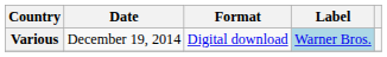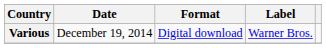Various | Label: lightblue background -> no background
